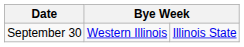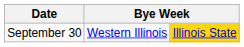September 30 | column 3: no background -> gold background
